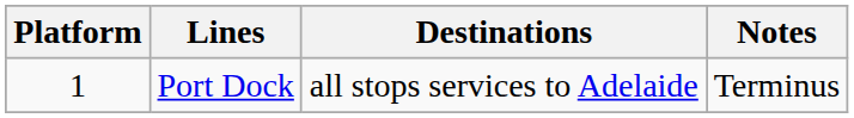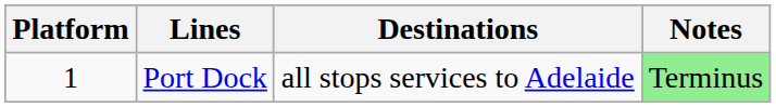row 2 | Notes: no background -> lightgreen background
